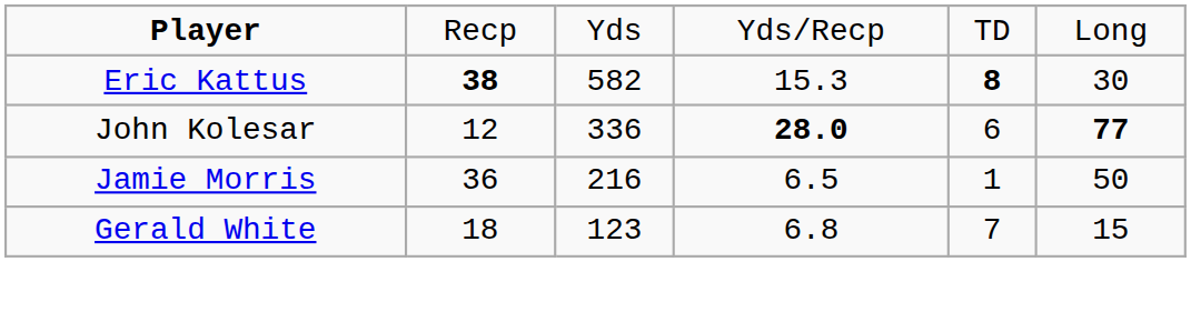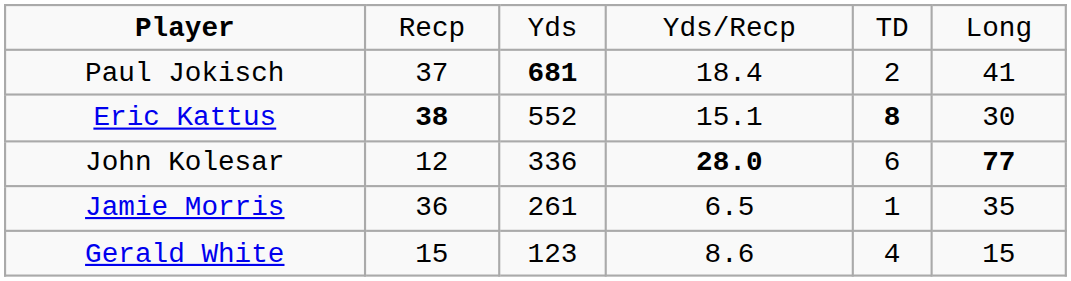+ row: Paul Jokisch | 37 | 681 | 18.4 | 2 | 41
Eric Kattus | column 3: 582 -> 552
Eric Kattus | column 4: 15.3 -> 15.1
Jamie Morris | column 3: 216 -> 261
Jamie Morris | column 6: 50 -> 35
Gerald White | column 2: 18 -> 15
Gerald White | column 4: 6.8 -> 8.6
Gerald White | column 5: 7 -> 4
